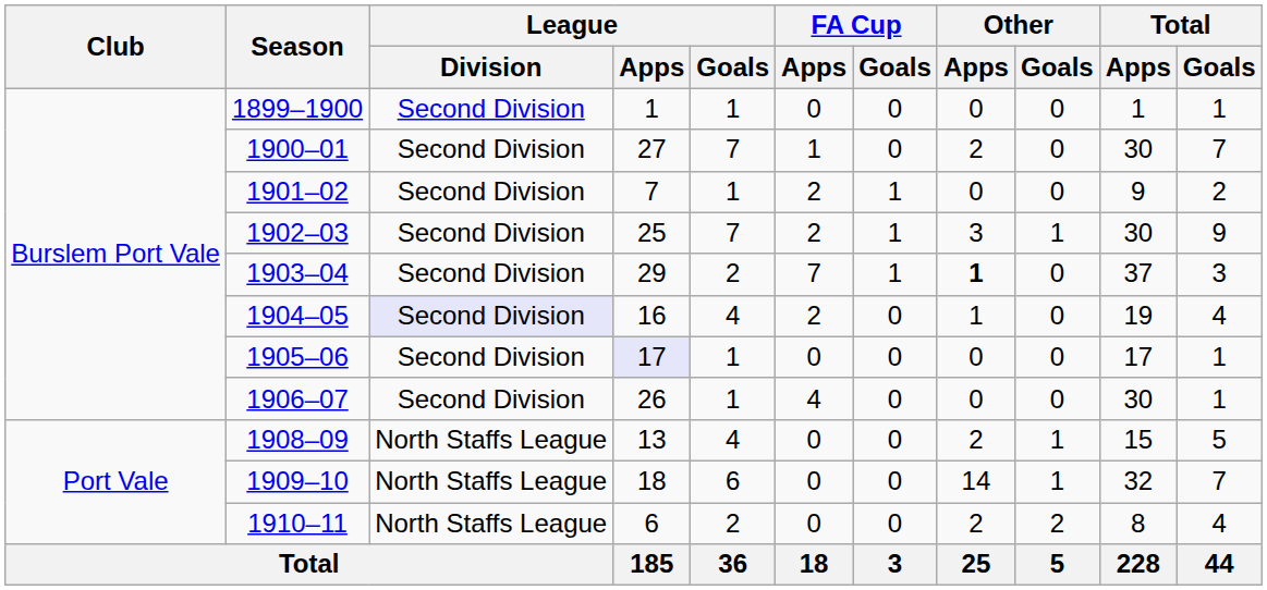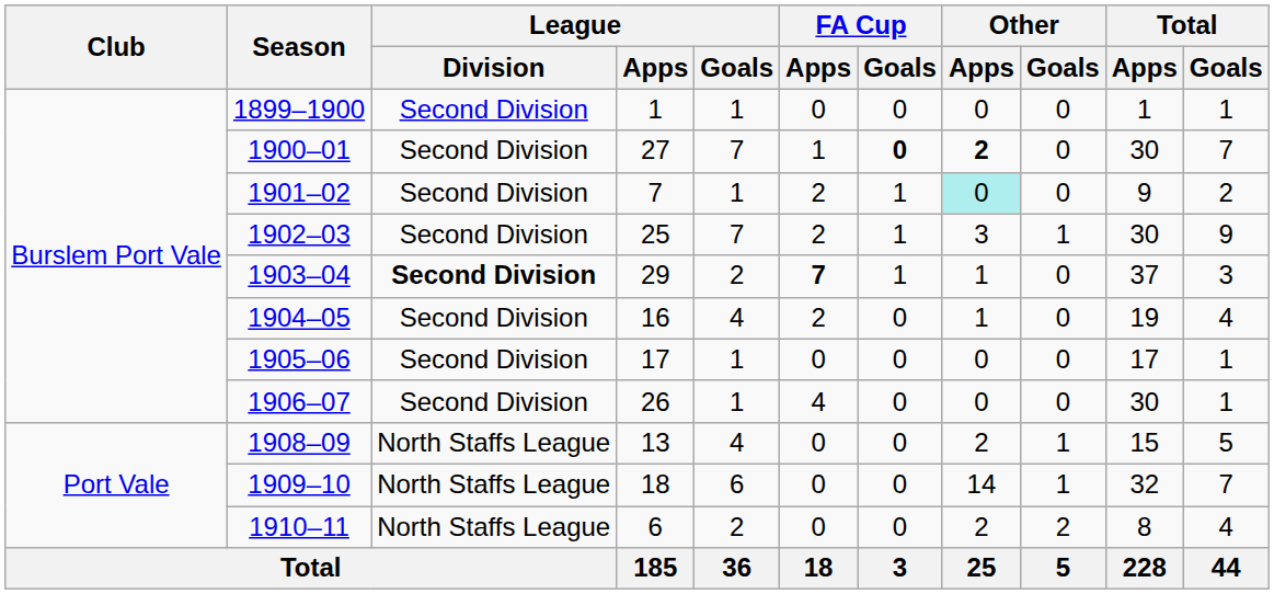1900–01 | FA Cup / Goals: normal -> bold
1900–01 | Other / Apps: normal -> bold
1901–02 | Other / Apps: no background -> paleturquoise background
1903–04 | League / Division: normal -> bold
1903–04 | FA Cup / Apps: normal -> bold
1903–04 | Other / Apps: bold -> normal
1904–05 | League / Division: lavender background -> no background
1905–06 | League / Apps: lavender background -> no background
